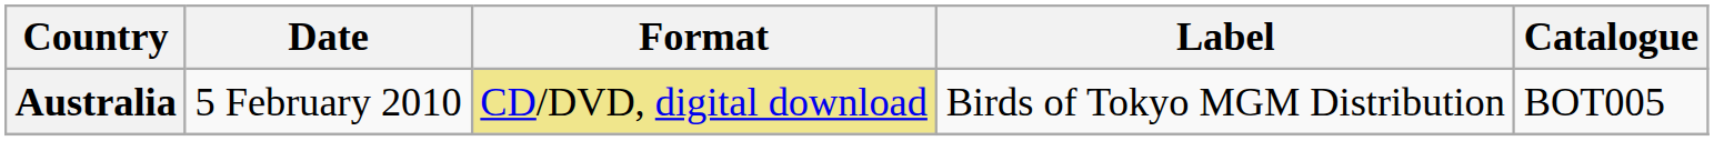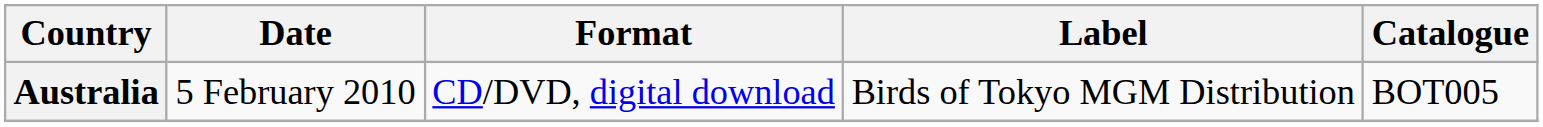Australia | Format: khaki background -> no background
